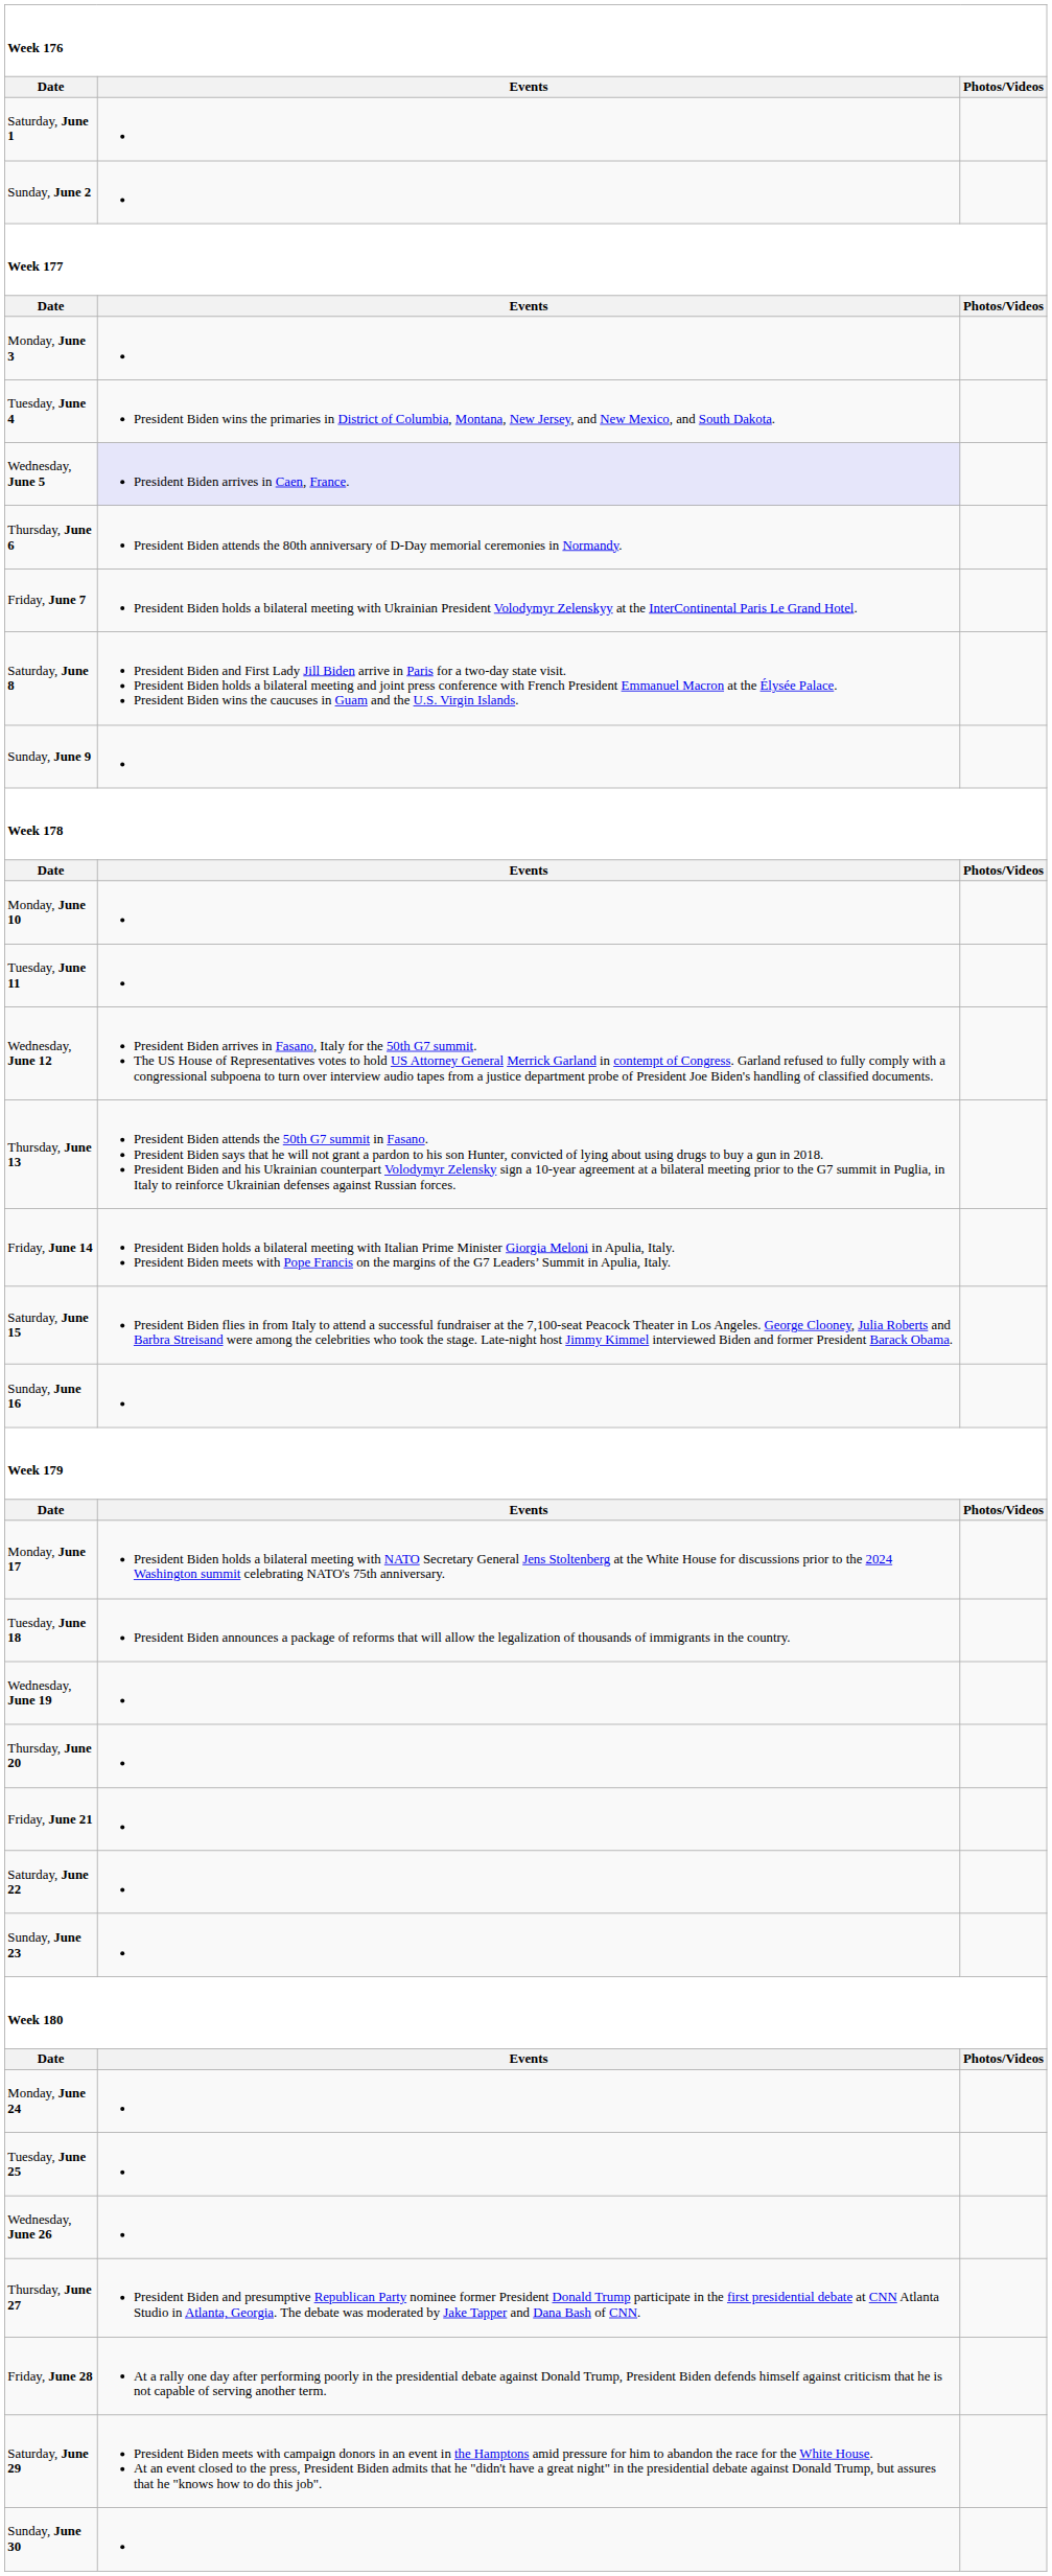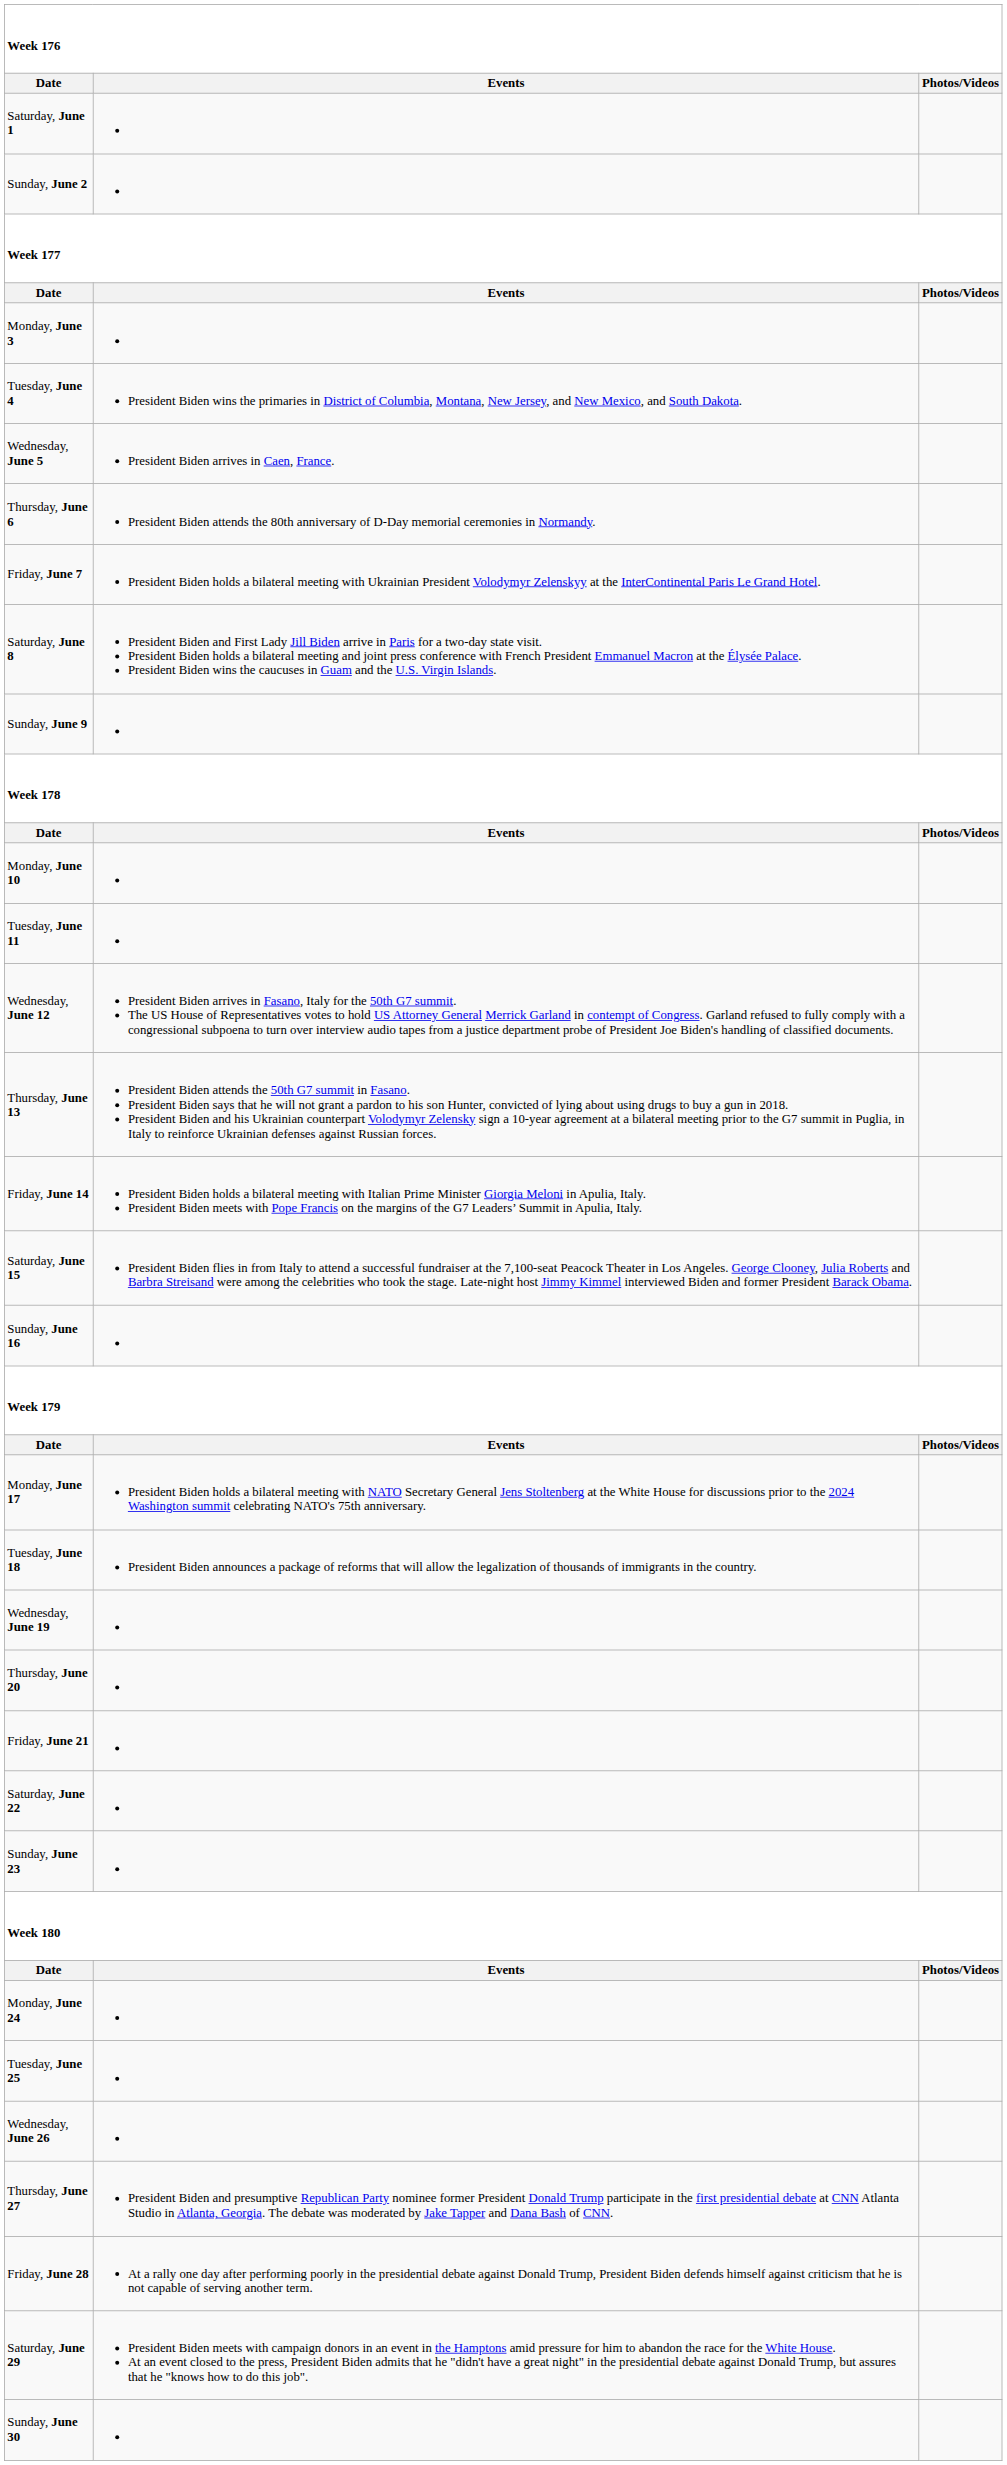Wednesday, June 5 | column 2: lavender background -> no background
